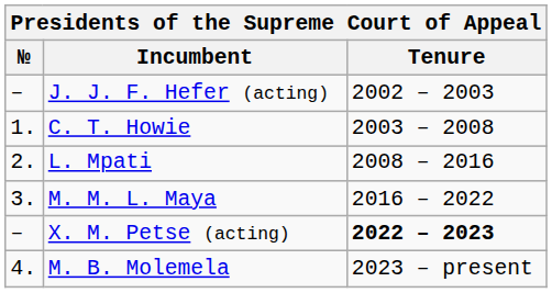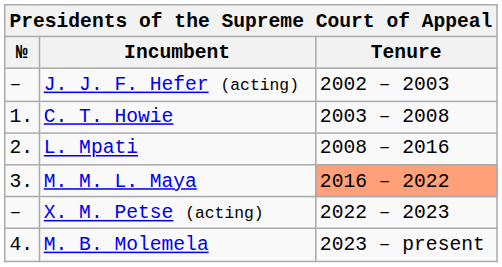M. M. L. Maya | Tenure: no background -> lightsalmon background
X. M. Petse (acting) | Tenure: bold -> normal
